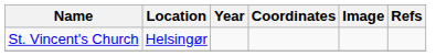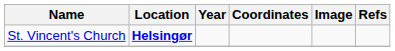St. Vincent's Church | Location: normal -> bold
